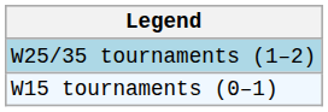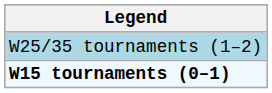row 3 | column 1: normal -> bold
